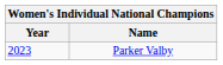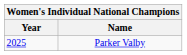Parker Valby | Year: 2023 -> 2025
